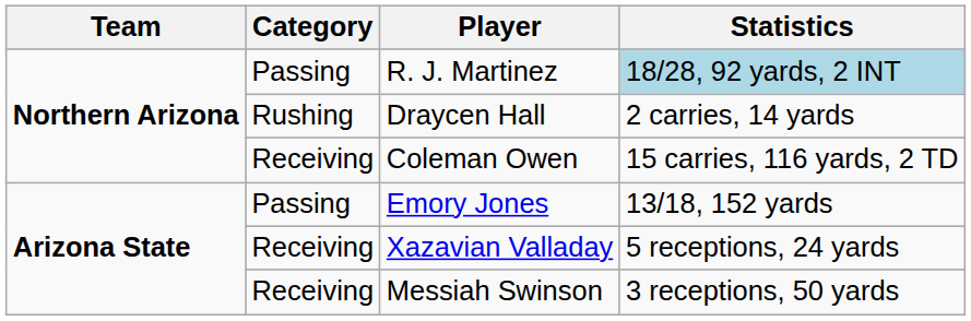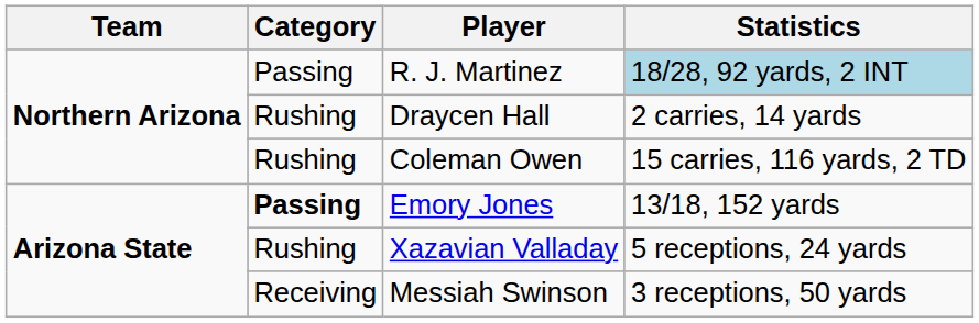Coleman Owen | Category: Receiving -> Rushing
Emory Jones | Category: normal -> bold
Xazavian Valladay | Category: Receiving -> Rushing
